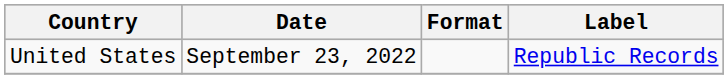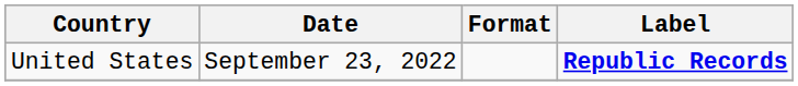United States | Label: normal -> bold
